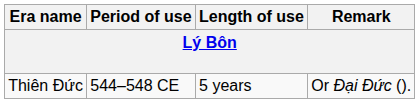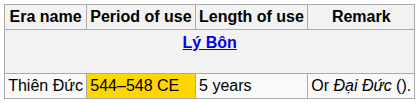Thiên Đức | Period of use: no background -> gold background
